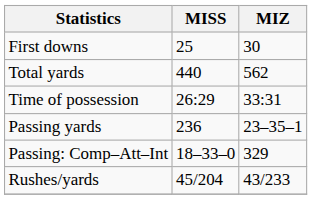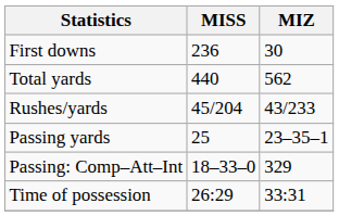First downs | MISS: 25 -> 236
rows swapped: Rushes/yards <-> Time of possession
Passing yards | MISS: 236 -> 25
